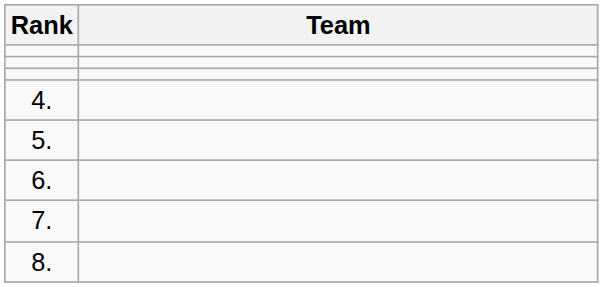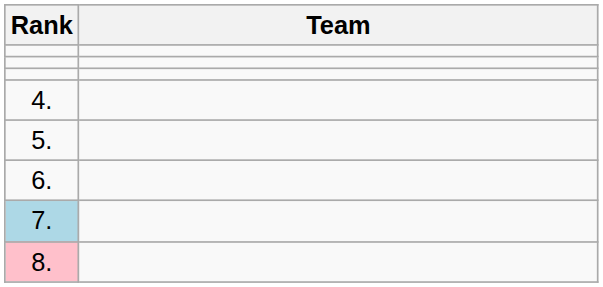row 8 | Rank: no background -> lightblue background
row 9 | Rank: no background -> pink background
